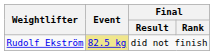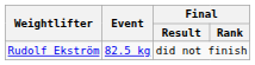Rudolf Ekström | Event: khaki background -> no background
